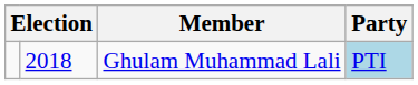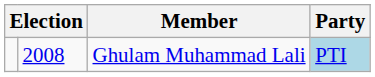Ghulam Muhammad Lali | column 2: 2018 -> 2008
